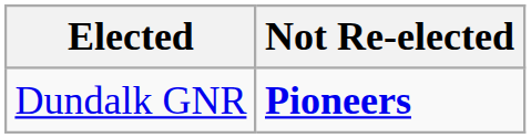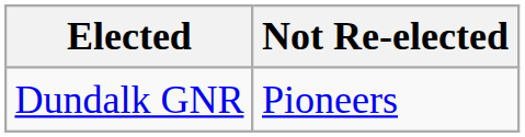Dundalk GNR | Not Re-elected: bold -> normal
